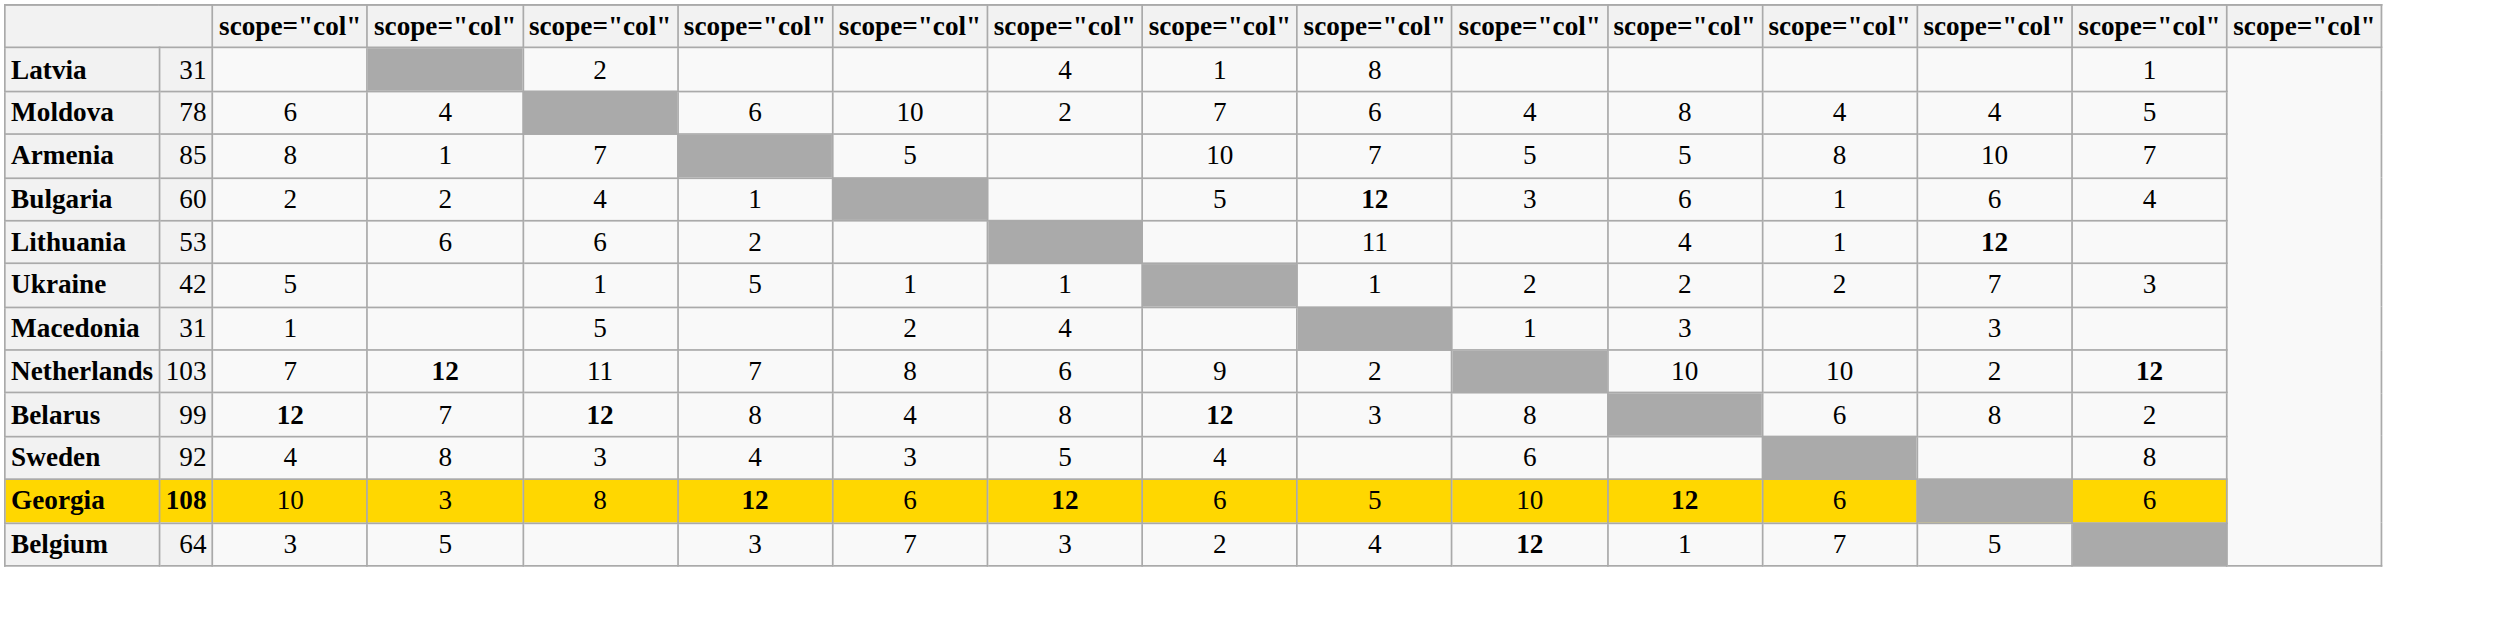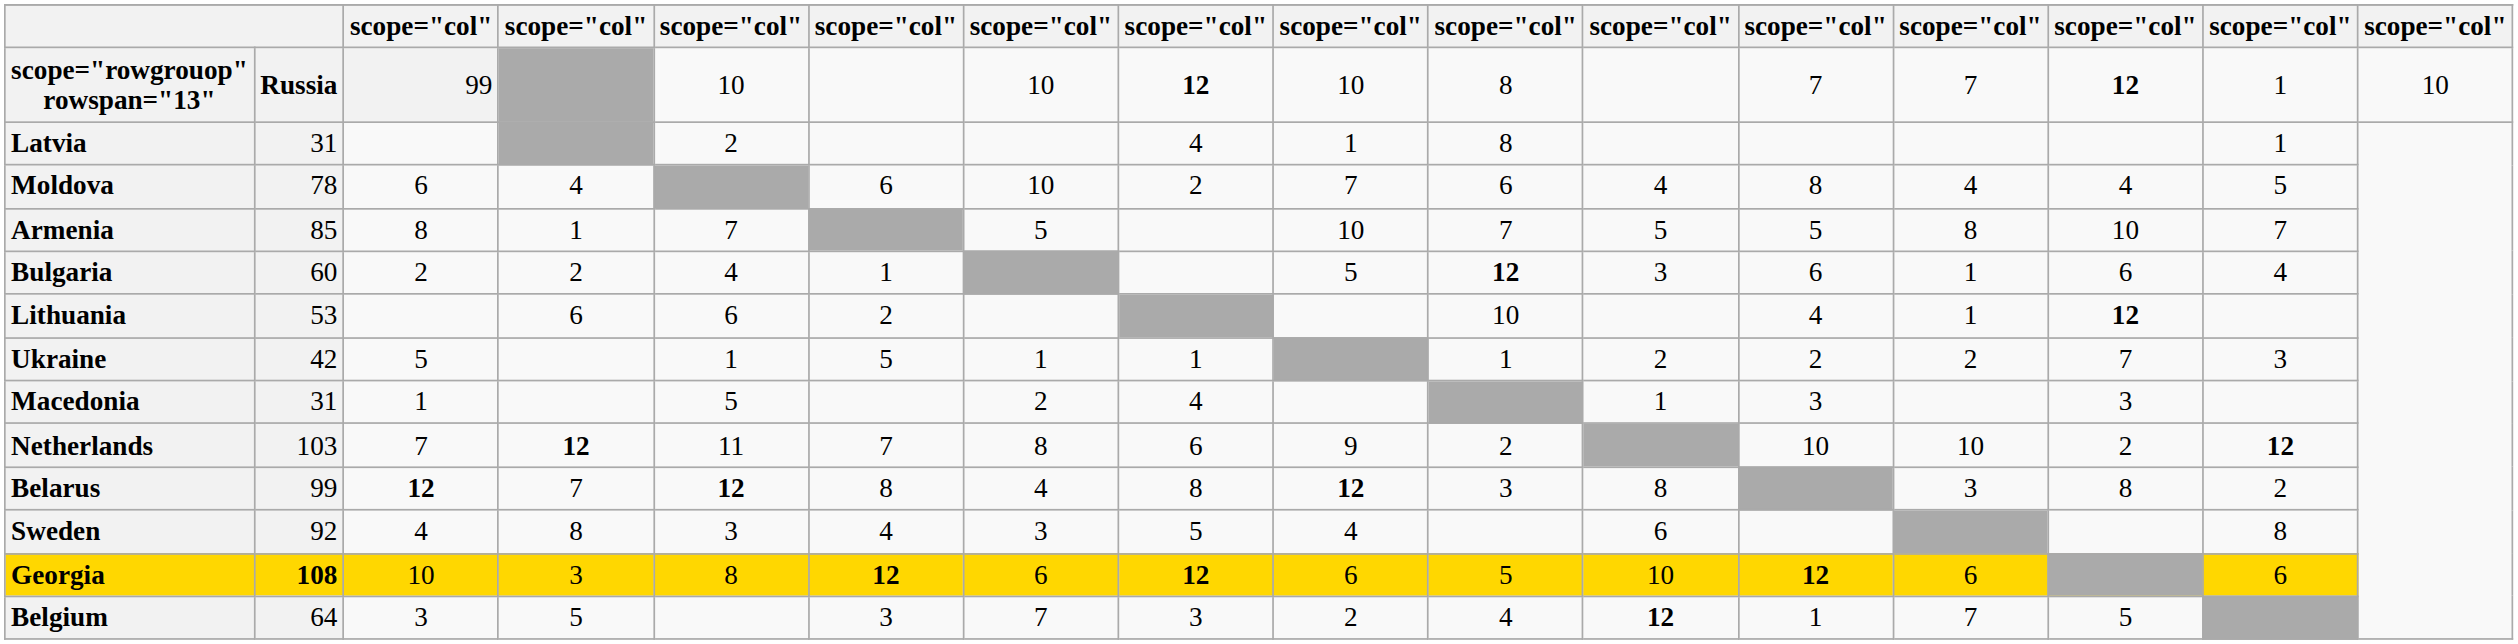+ row: scope="rowgrouop" rowspan="13" | Russia | 99 | 10 | 10 | 12 | 10 | 8 | 7 | 7 | 12 | 1 | 10
Lithuania | column 10: 11 -> 10
Belarus | column 13: 6 -> 3
